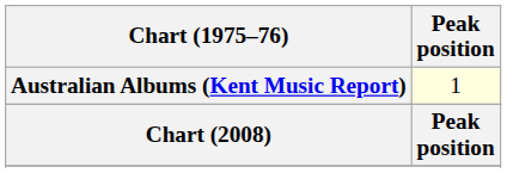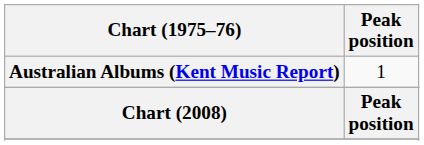Australian Albums (Kent Music Report) | Peak position: lightyellow background -> no background
